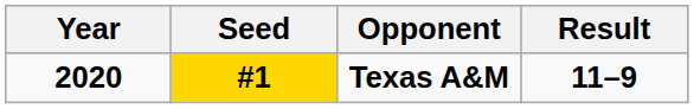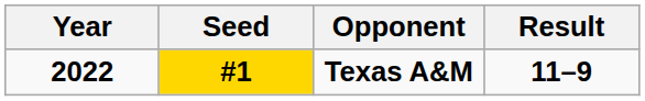Texas A&M | Year: 2020 -> 2022
